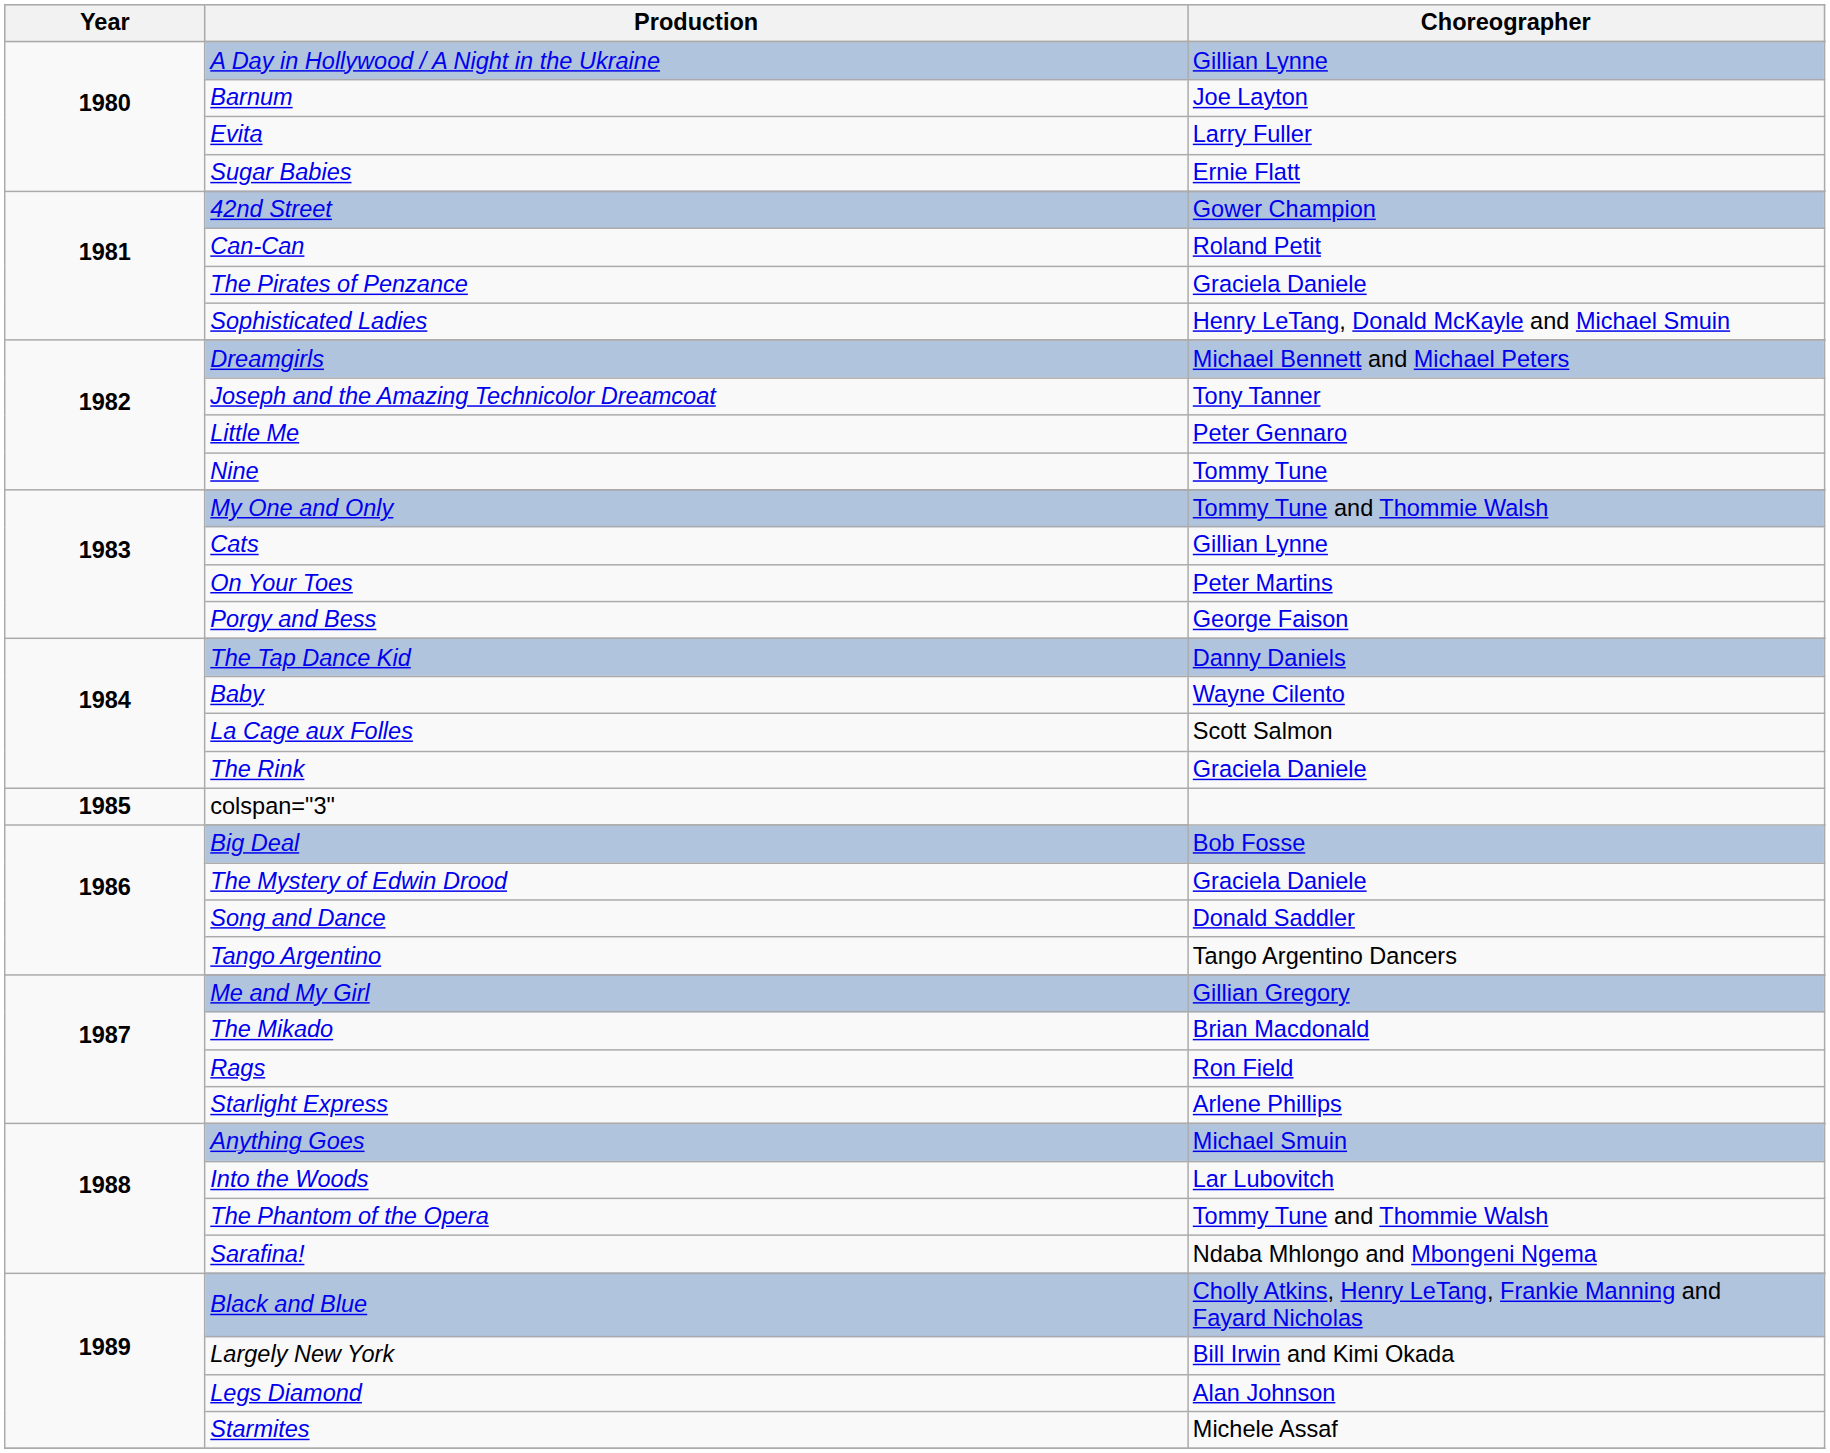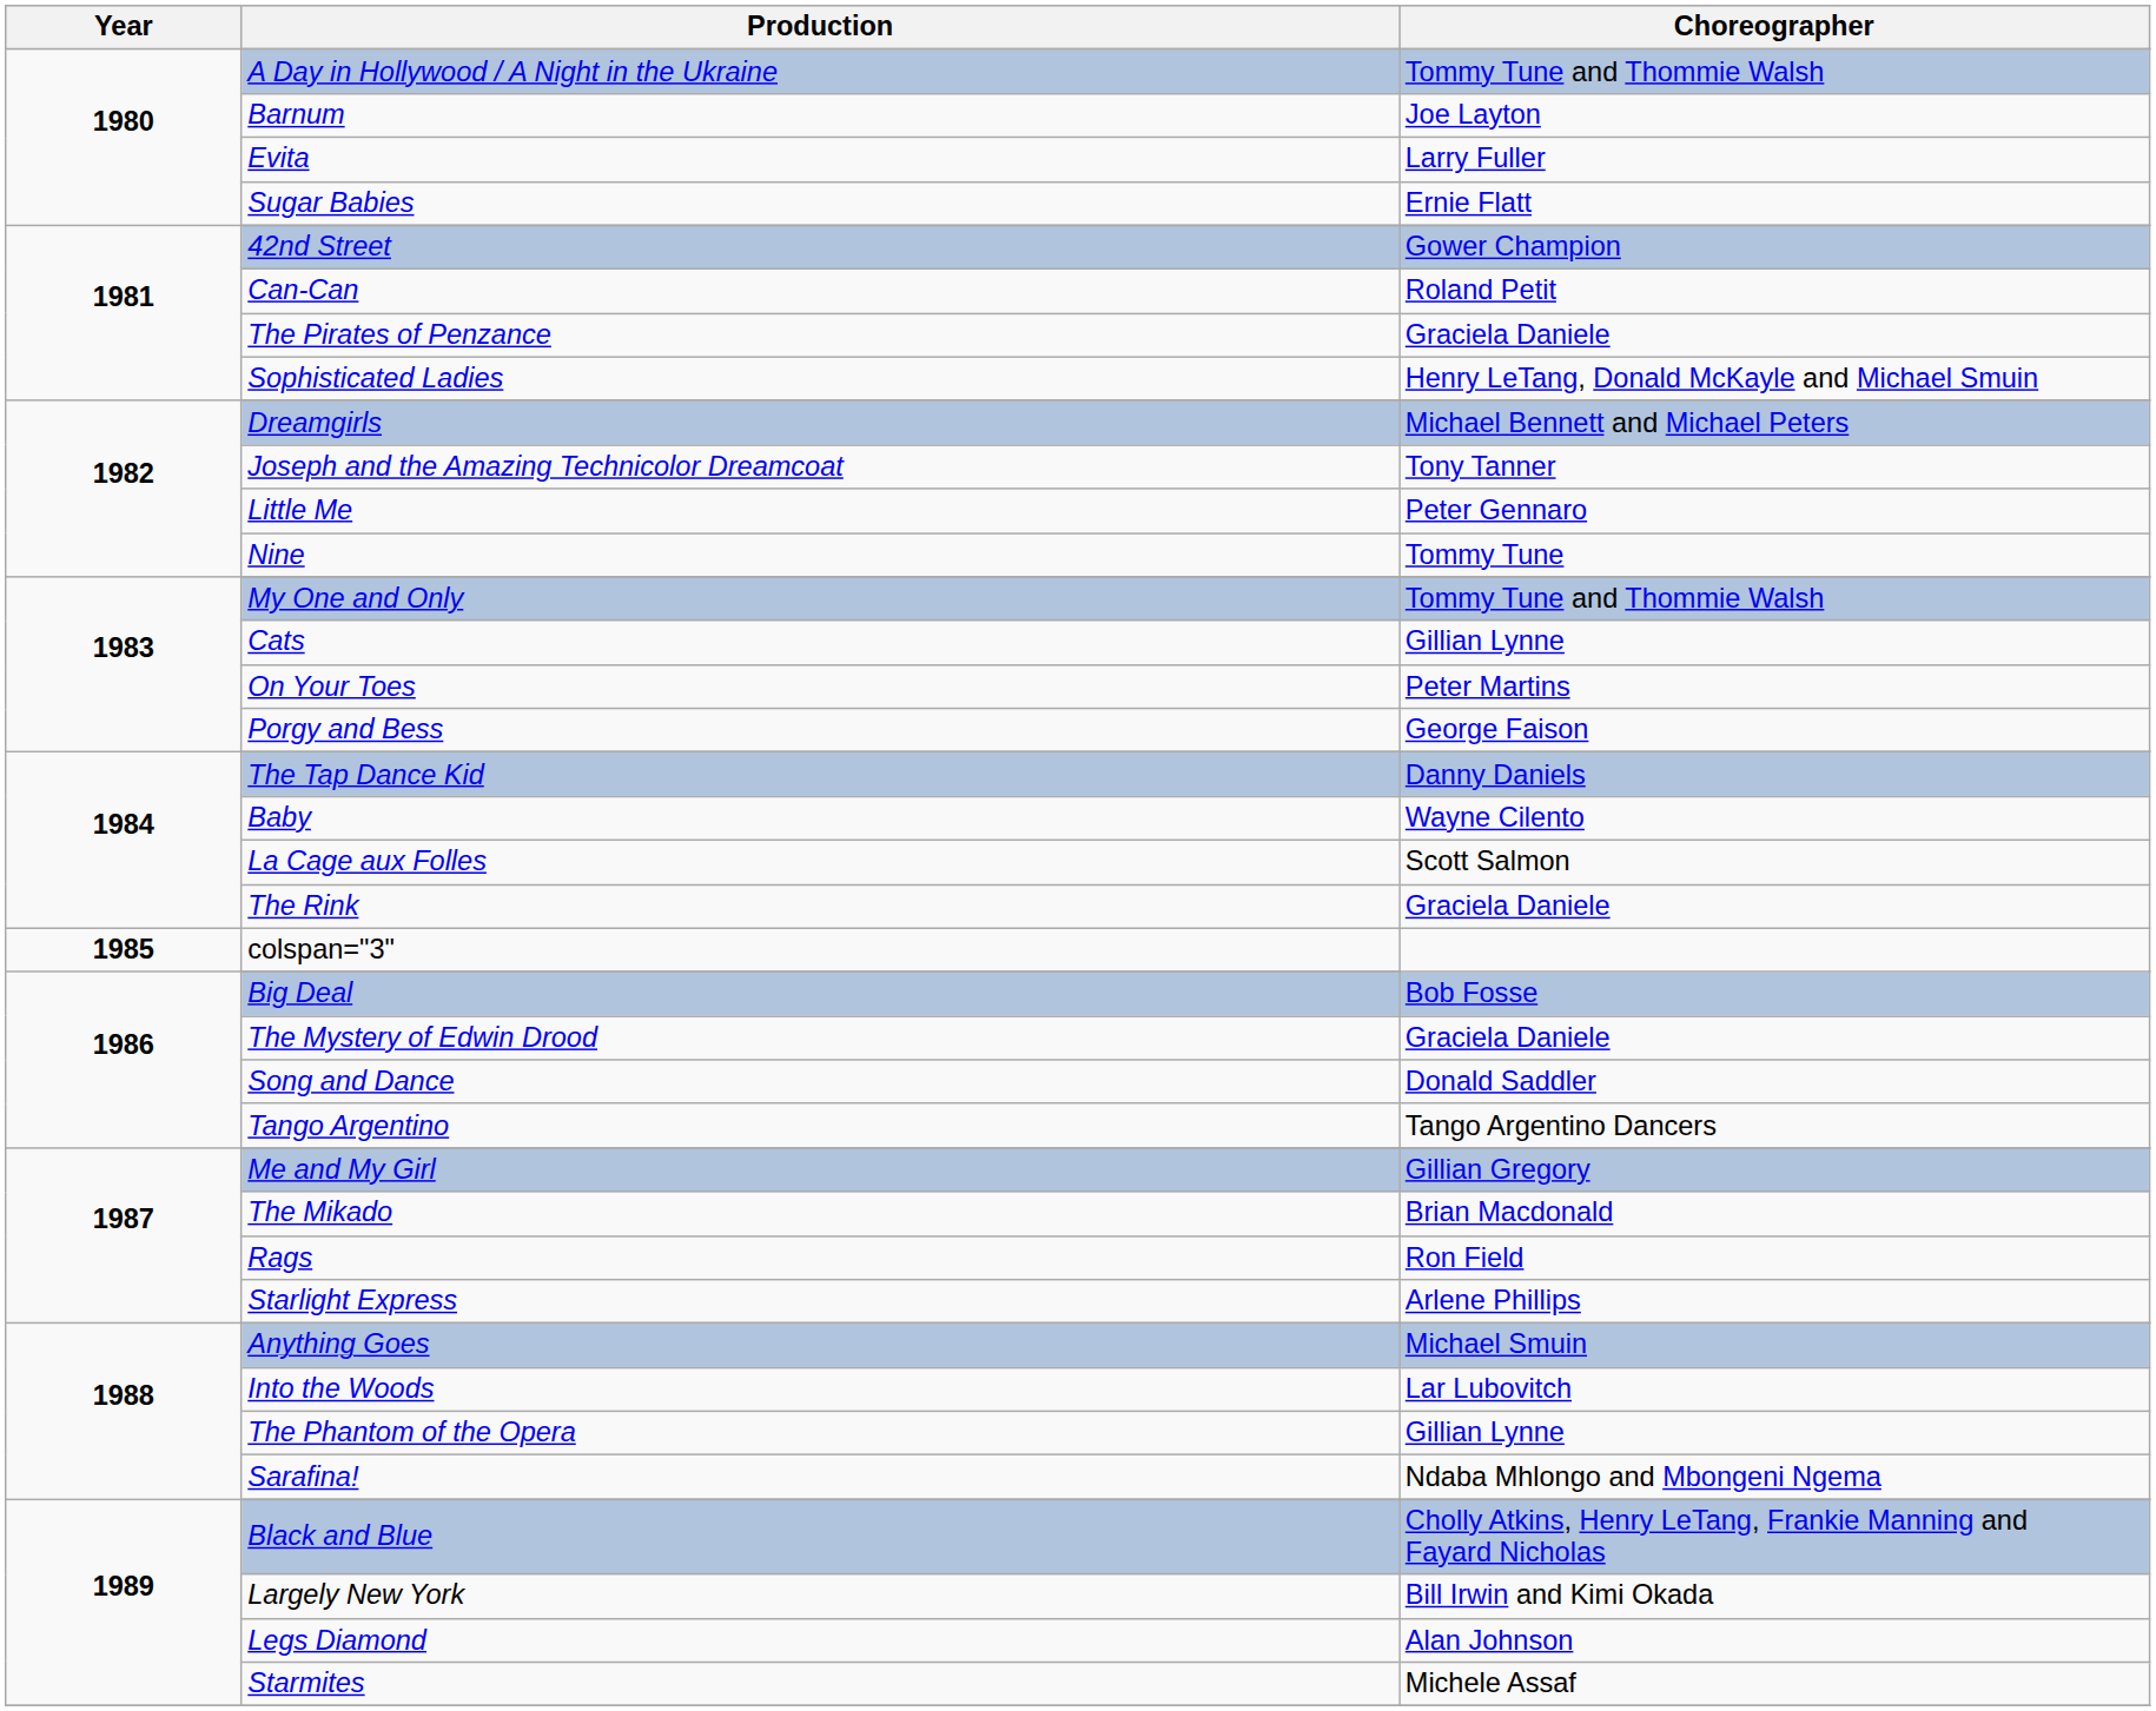A Day in Hollywood / A Night in the Ukraine | Choreographer: Gillian Lynne -> Tommy Tune and Thommie Walsh
The Phantom of the Opera | Choreographer: Tommy Tune and Thommie Walsh -> Gillian Lynne
